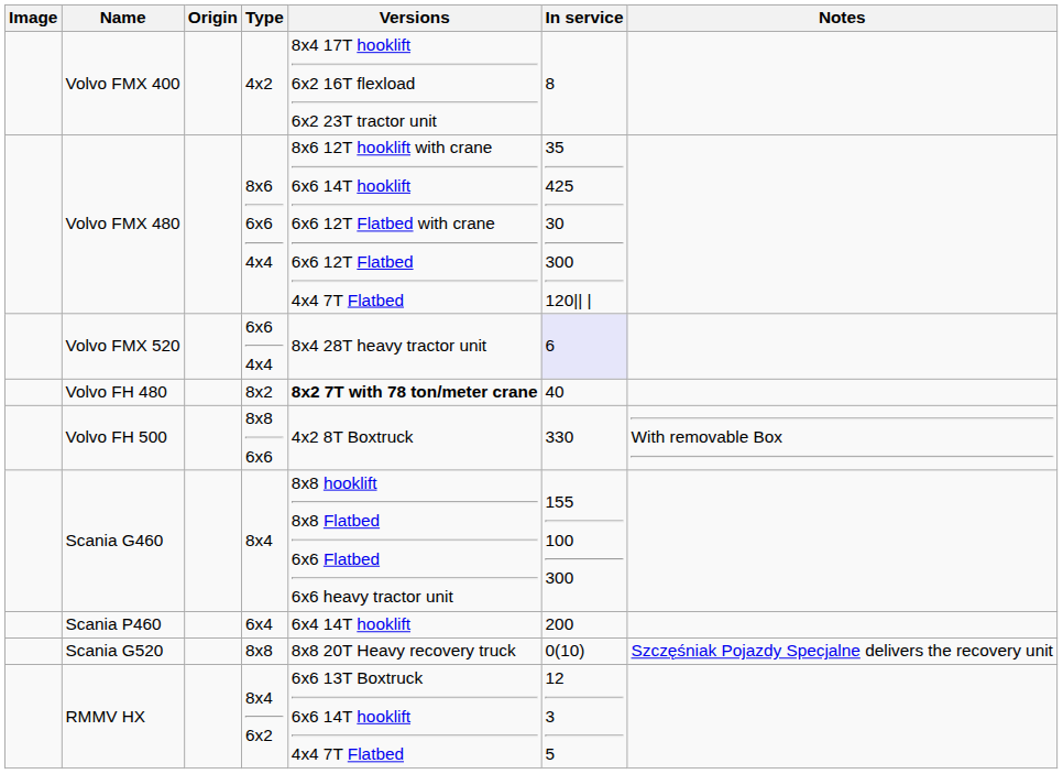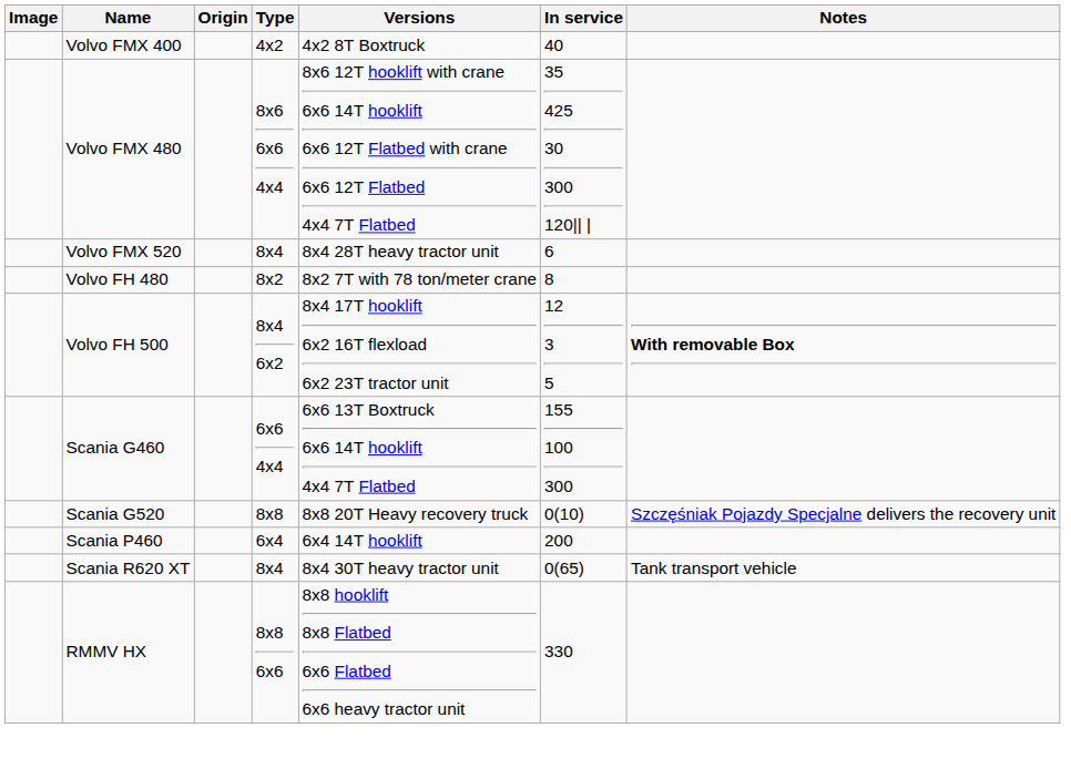Volvo FMX 400 | Versions: 8x4 17T hooklift 6x2 16T flexload 6x2 23T tractor unit -> 4x2 8T Boxtruck
Volvo FMX 400 | In service: 8 -> 40
Volvo FMX 520 | Type: 6x6 4x4 -> 8x4
Volvo FMX 520 | In service: lavender background -> no background
Volvo FH 480 | Versions: bold -> normal
Volvo FH 480 | In service: 40 -> 8
Volvo FH 500 | Type: 8x8 6x6 -> 8x4 6x2
Volvo FH 500 | Versions: 4x2 8T Boxtruck -> 8x4 17T hooklift 6x2 16T flexload 6x2 23T tractor unit
Volvo FH 500 | In service: 330 -> 12 3 5
Volvo FH 500 | Notes: normal -> bold
Scania G460 | Type: 8x4 -> 6x6 4x4
Scania G460 | Versions: 8x8 hooklift 8x8 Flatbed 6x6 Flatbed 6x6 heavy tractor unit -> 6x6 13T Boxtruck 6x6 14T hooklift 4x4 7T Flatbed
rows swapped: Scania G520 <-> Scania P460
+ row: Scania R620 XT | 8x4 | 8x4 30T heavy tractor unit | 0(65) | Tank transport vehicle
RMMV HX | Type: 8x4 6x2 -> 8x8 6x6
RMMV HX | Versions: 6x6 13T Boxtruck 6x6 14T hooklift 4x4 7T Flatbed -> 8x8 hooklift 8x8 Flatbed 6x6 Flatbed 6x6 heavy tractor unit
RMMV HX | In service: 12 3 5 -> 330
